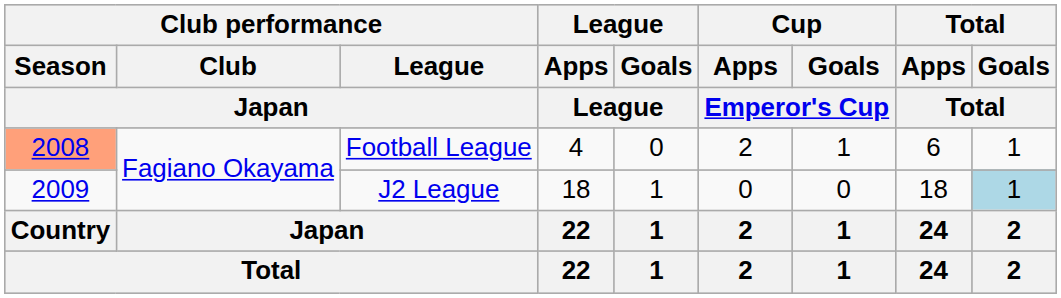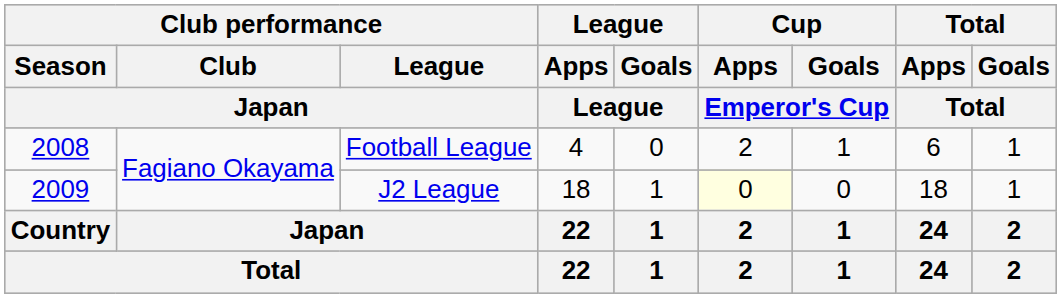Football League | Club performance / Season / Japan: lightsalmon background -> no background
J2 League | Cup / Apps / Emperor's Cup: no background -> lightyellow background
J2 League | Total / Goals / Total: lightblue background -> no background
